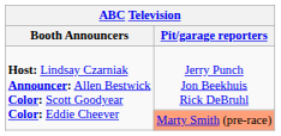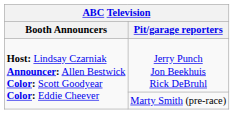Marty Smith (pre-race) | Pit/garage reporters: lightsalmon background -> no background
